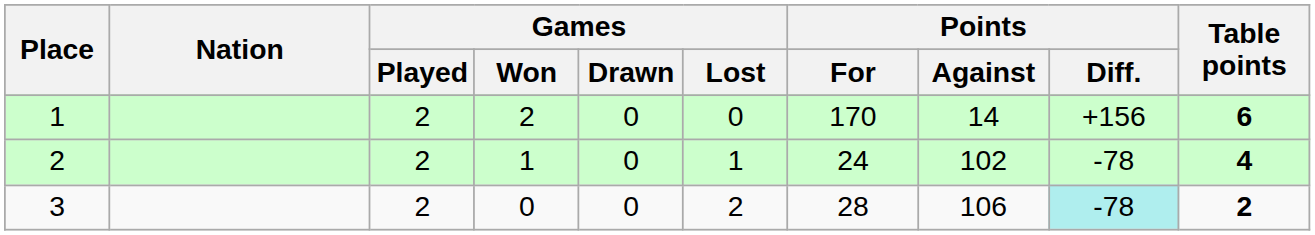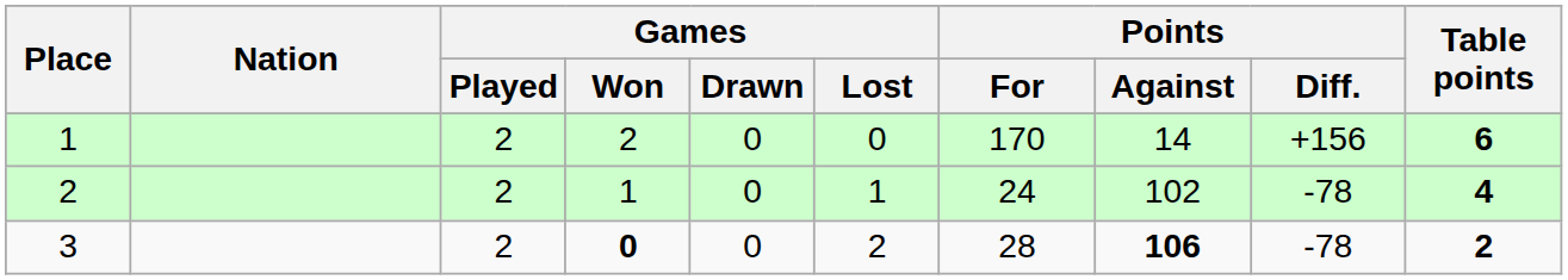3 | Games / Won: normal -> bold
3 | Points / Against: normal -> bold
3 | Points / Diff.: paleturquoise background -> no background
